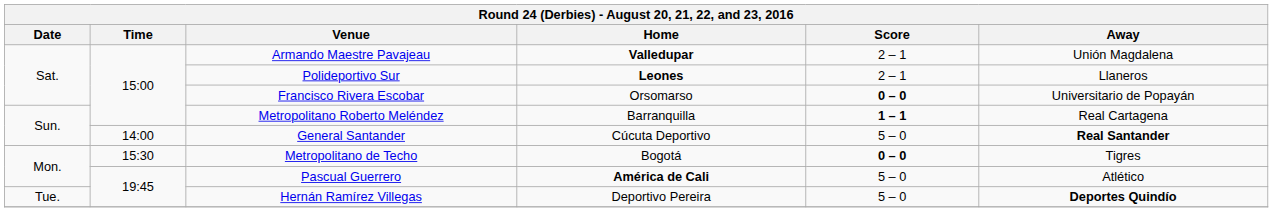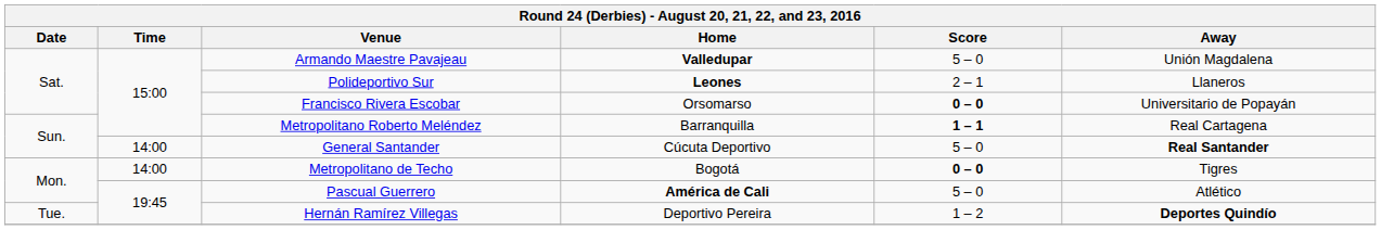Armando Maestre Pavajeau | Score: 2 – 1 -> 5 – 0
Metropolitano de Techo | Time: 15:30 -> 14:00
Hernán Ramírez Villegas | Score: 5 – 0 -> 1 – 2
